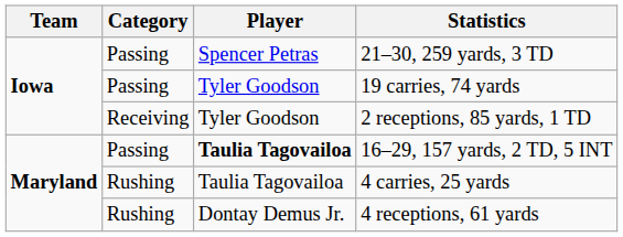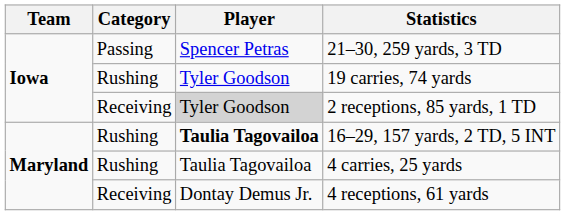19 carries, 74 yards | Category: Passing -> Rushing
2 receptions, 85 yards, 1 TD | Player: no background -> lightgrey background
16–29, 157 yards, 2 TD, 5 INT | Category: Passing -> Rushing
4 receptions, 61 yards | Category: Rushing -> Receiving
